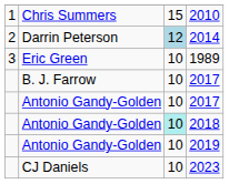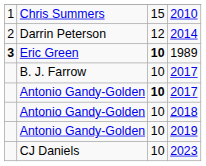2014 | column 3: lightblue background -> no background
1989 | column 1: normal -> bold
1989 | column 3: normal -> bold
Antonio Gandy-Golden / 2017 | column 3: normal -> bold
2018 | column 3: paleturquoise background -> no background
